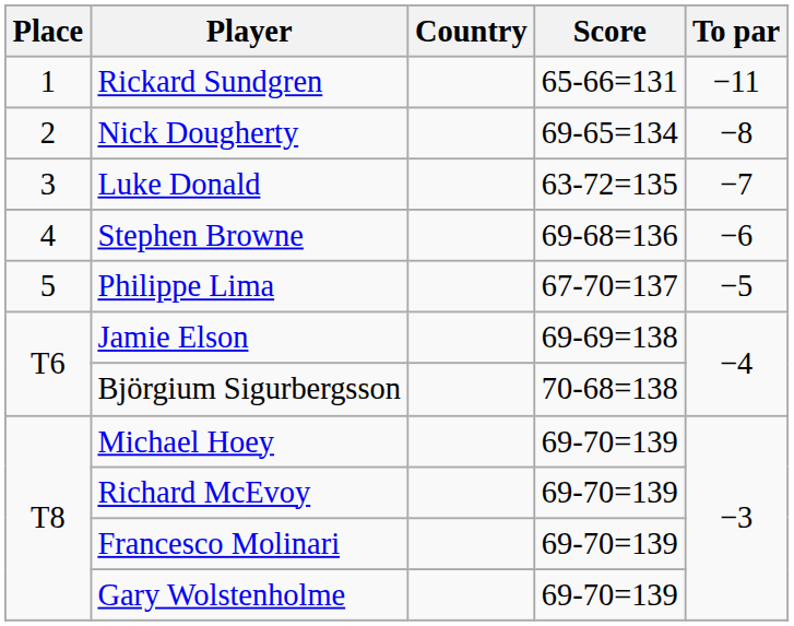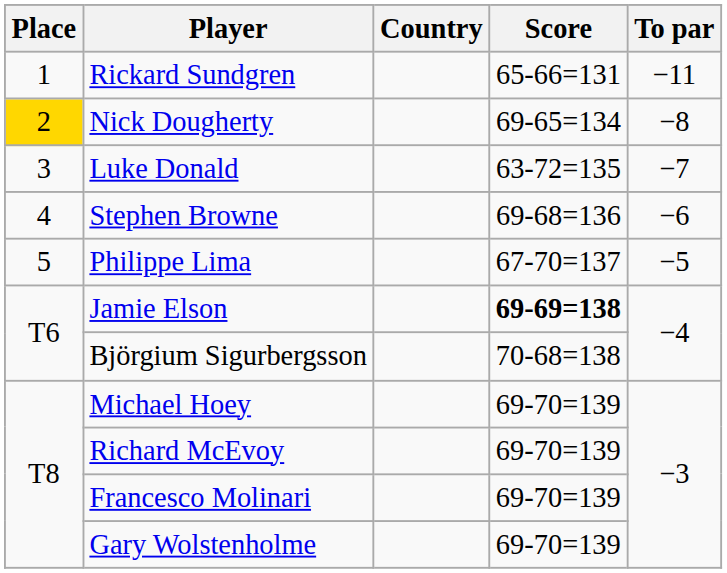Nick Dougherty | Place: no background -> gold background
Jamie Elson | Score: normal -> bold
